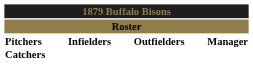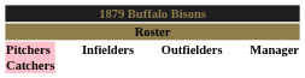Pitchers Catchers | column 1: no background -> pink background
